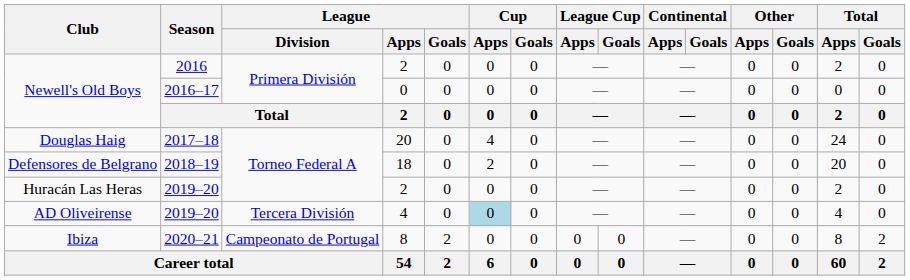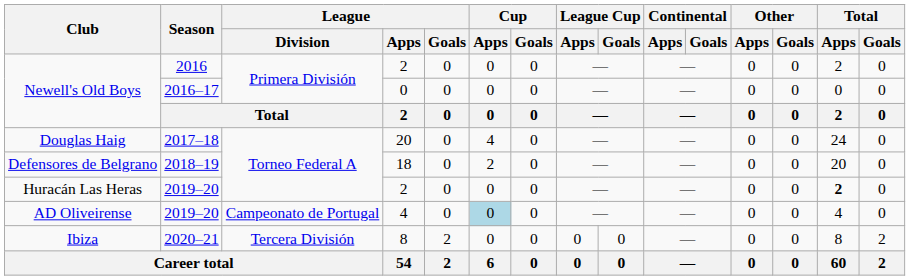Huracán Las Heras | Total / Apps: normal -> bold
AD Oliveirense | League / Division: Tercera División -> Campeonato de Portugal
Ibiza | League / Division: Campeonato de Portugal -> Tercera División
